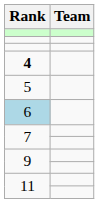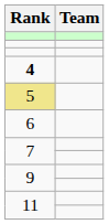row 6 | Rank: no background -> khaki background
row 7 | Rank: lightblue background -> no background
